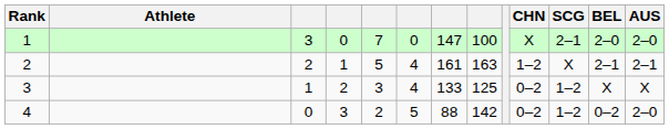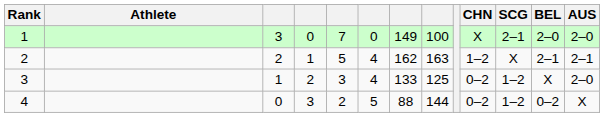row 2 | column 7: 147 -> 149
row 3 | column 7: 161 -> 162
row 4 | AUS: X -> 2–0
row 5 | column 8: 142 -> 144
row 5 | AUS: 2–0 -> X
